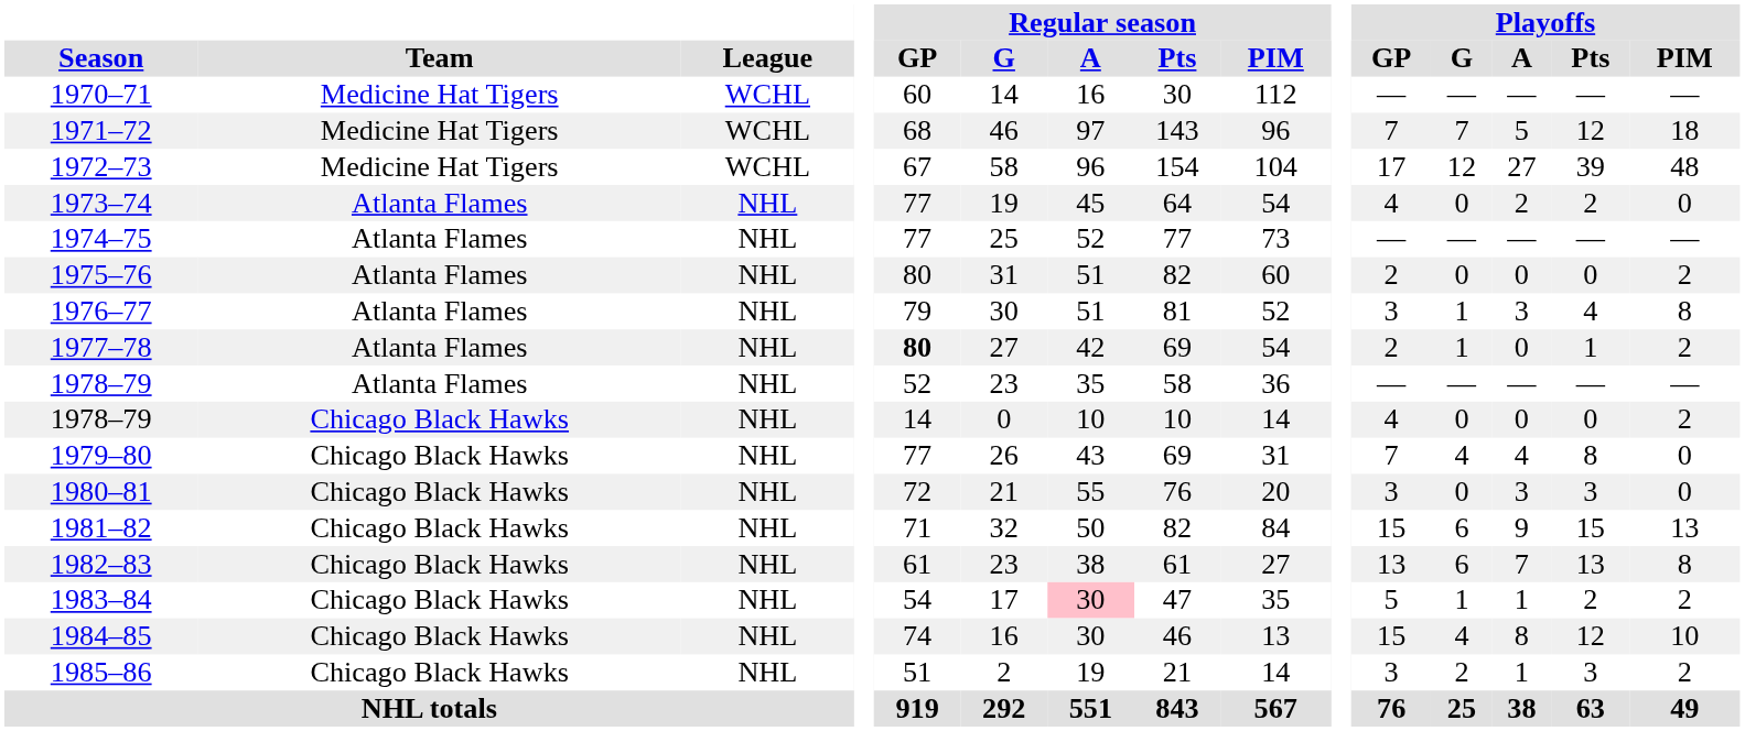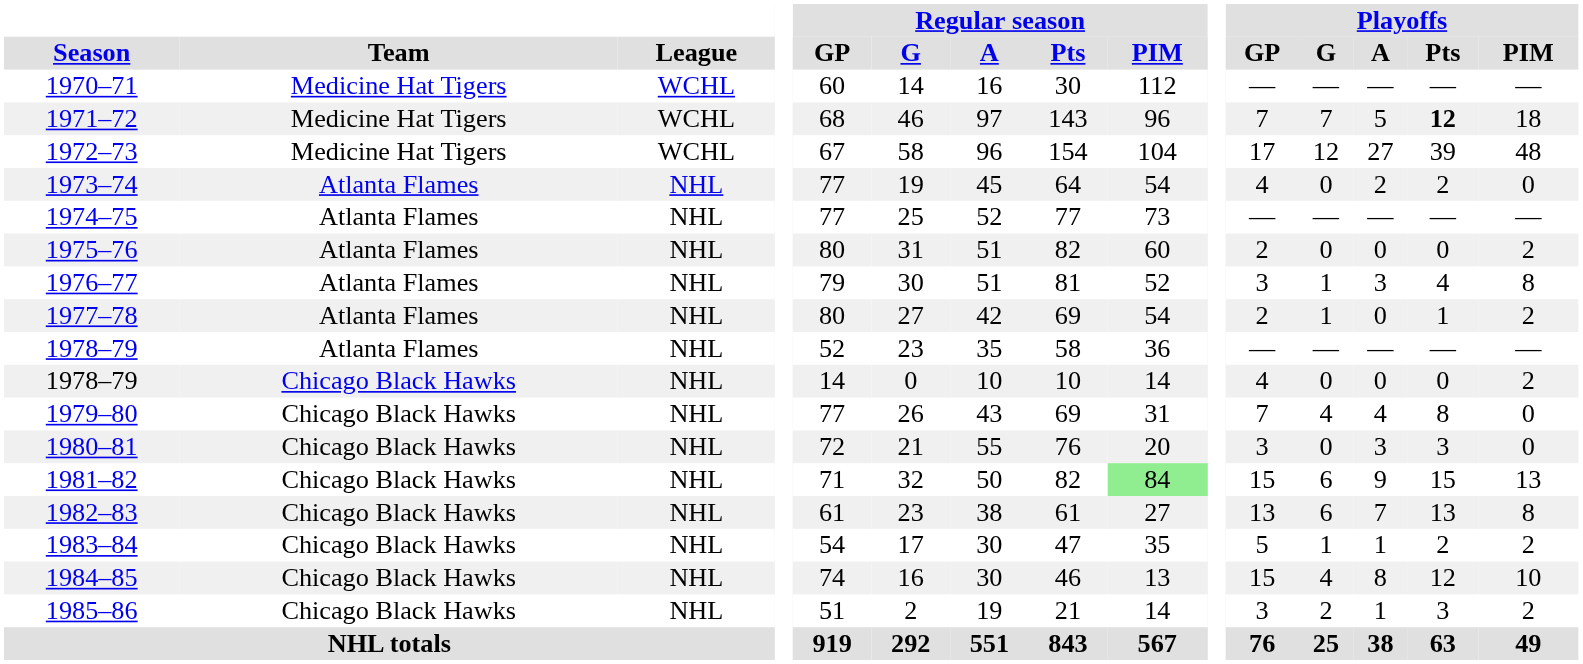1971–72 | Playoffs / Pts: normal -> bold
1977–78 | Regular season / GP: bold -> normal
1981–82 | Regular season / PIM: no background -> lightgreen background
1983–84 | Regular season / A: pink background -> no background
